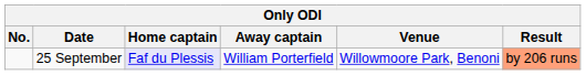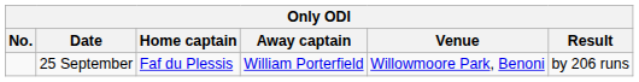25 September | Home captain: lavender background -> no background
25 September | Result: lightsalmon background -> no background
